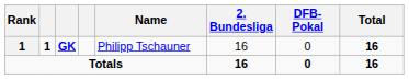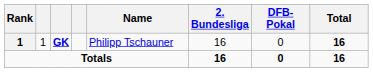row 2 | column 2: bold -> normal
